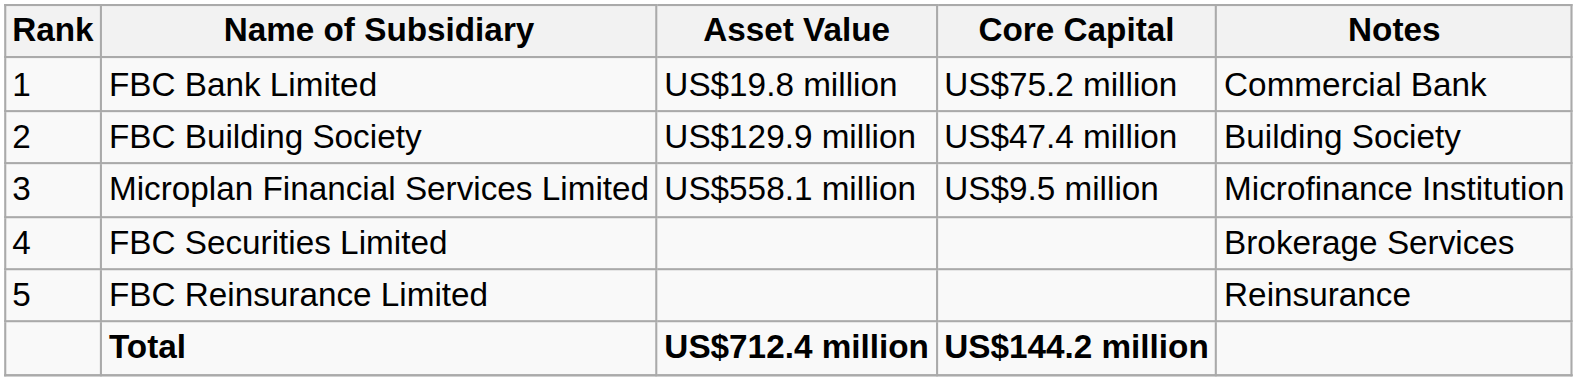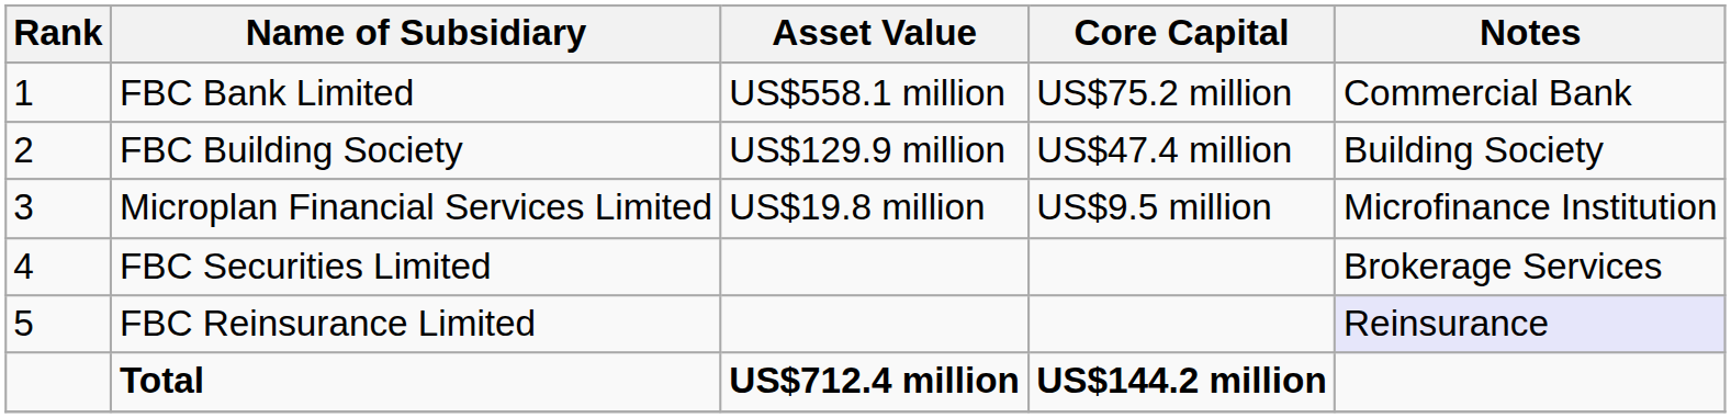FBC Bank Limited | Asset Value: US$19.8 million -> US$558.1 million
Microplan Financial Services Limited | Asset Value: US$558.1 million -> US$19.8 million
FBC Reinsurance Limited | Notes: no background -> lavender background
